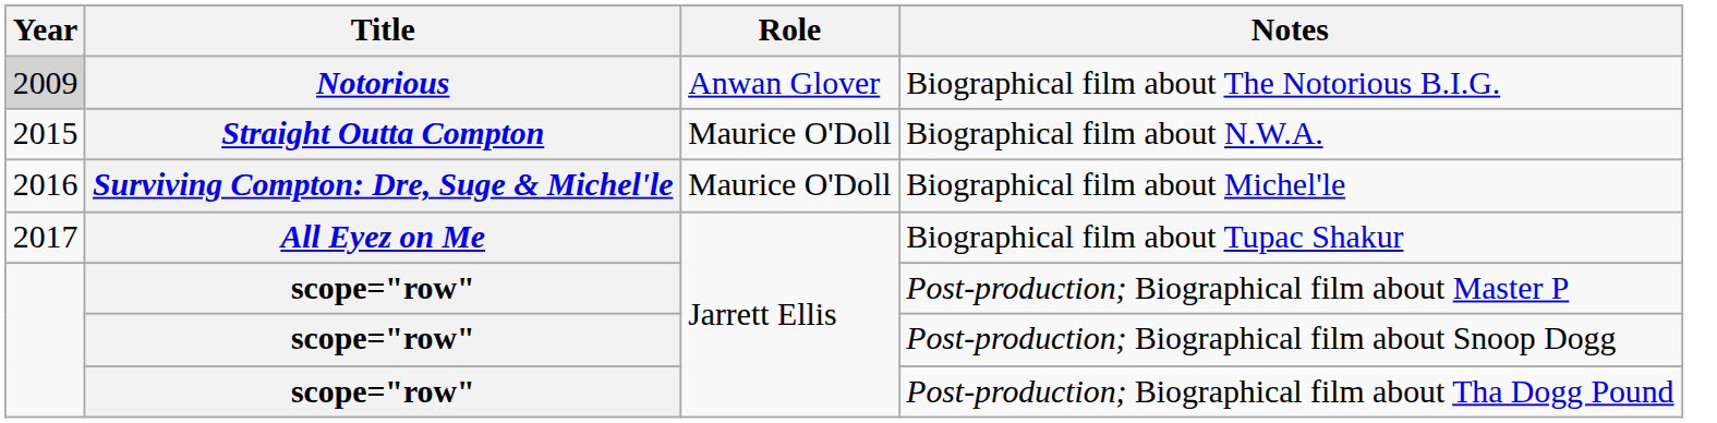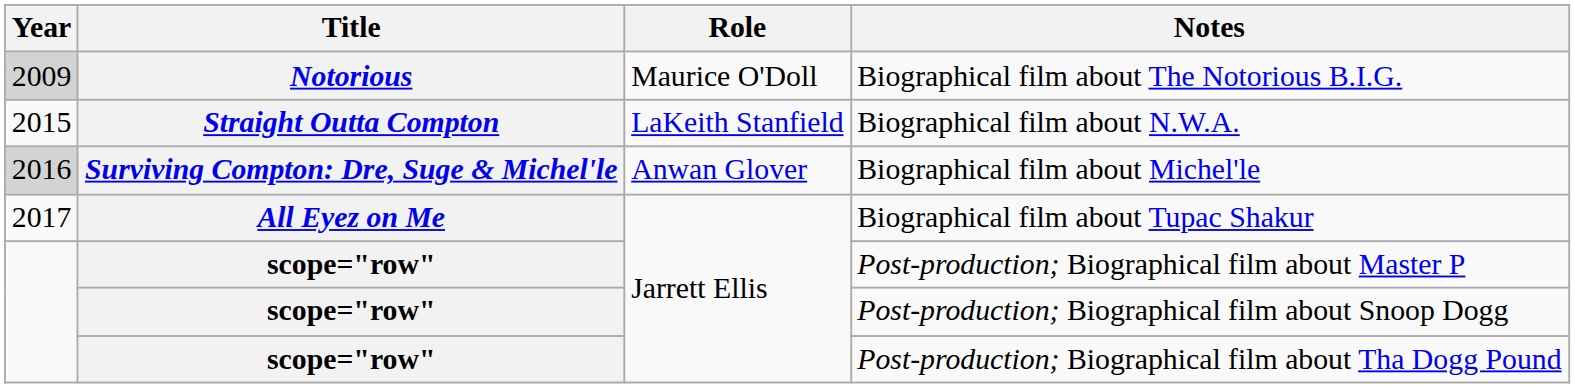Biographical film about The Notorious B.I.G. | Role: Anwan Glover -> Maurice O'Doll
Biographical film about N.W.A. | Role: Maurice O'Doll -> LaKeith Stanfield
Biographical film about Michel'le | Year: no background -> lightgrey background
Biographical film about Michel'le | Role: Maurice O'Doll -> Anwan Glover
